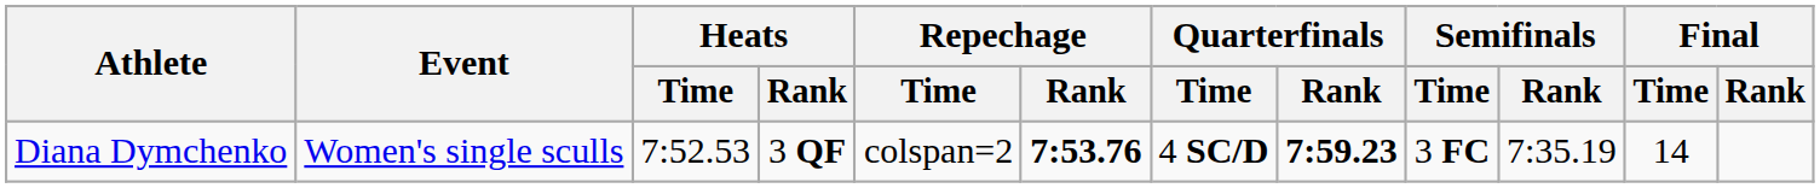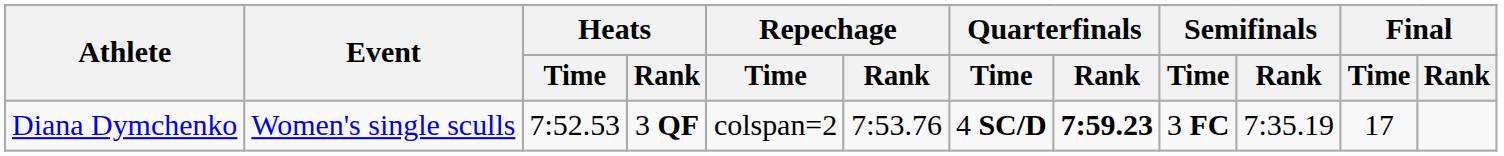Diana Dymchenko | Repechage / Rank: bold -> normal
Diana Dymchenko | Final / Time: 14 -> 17
